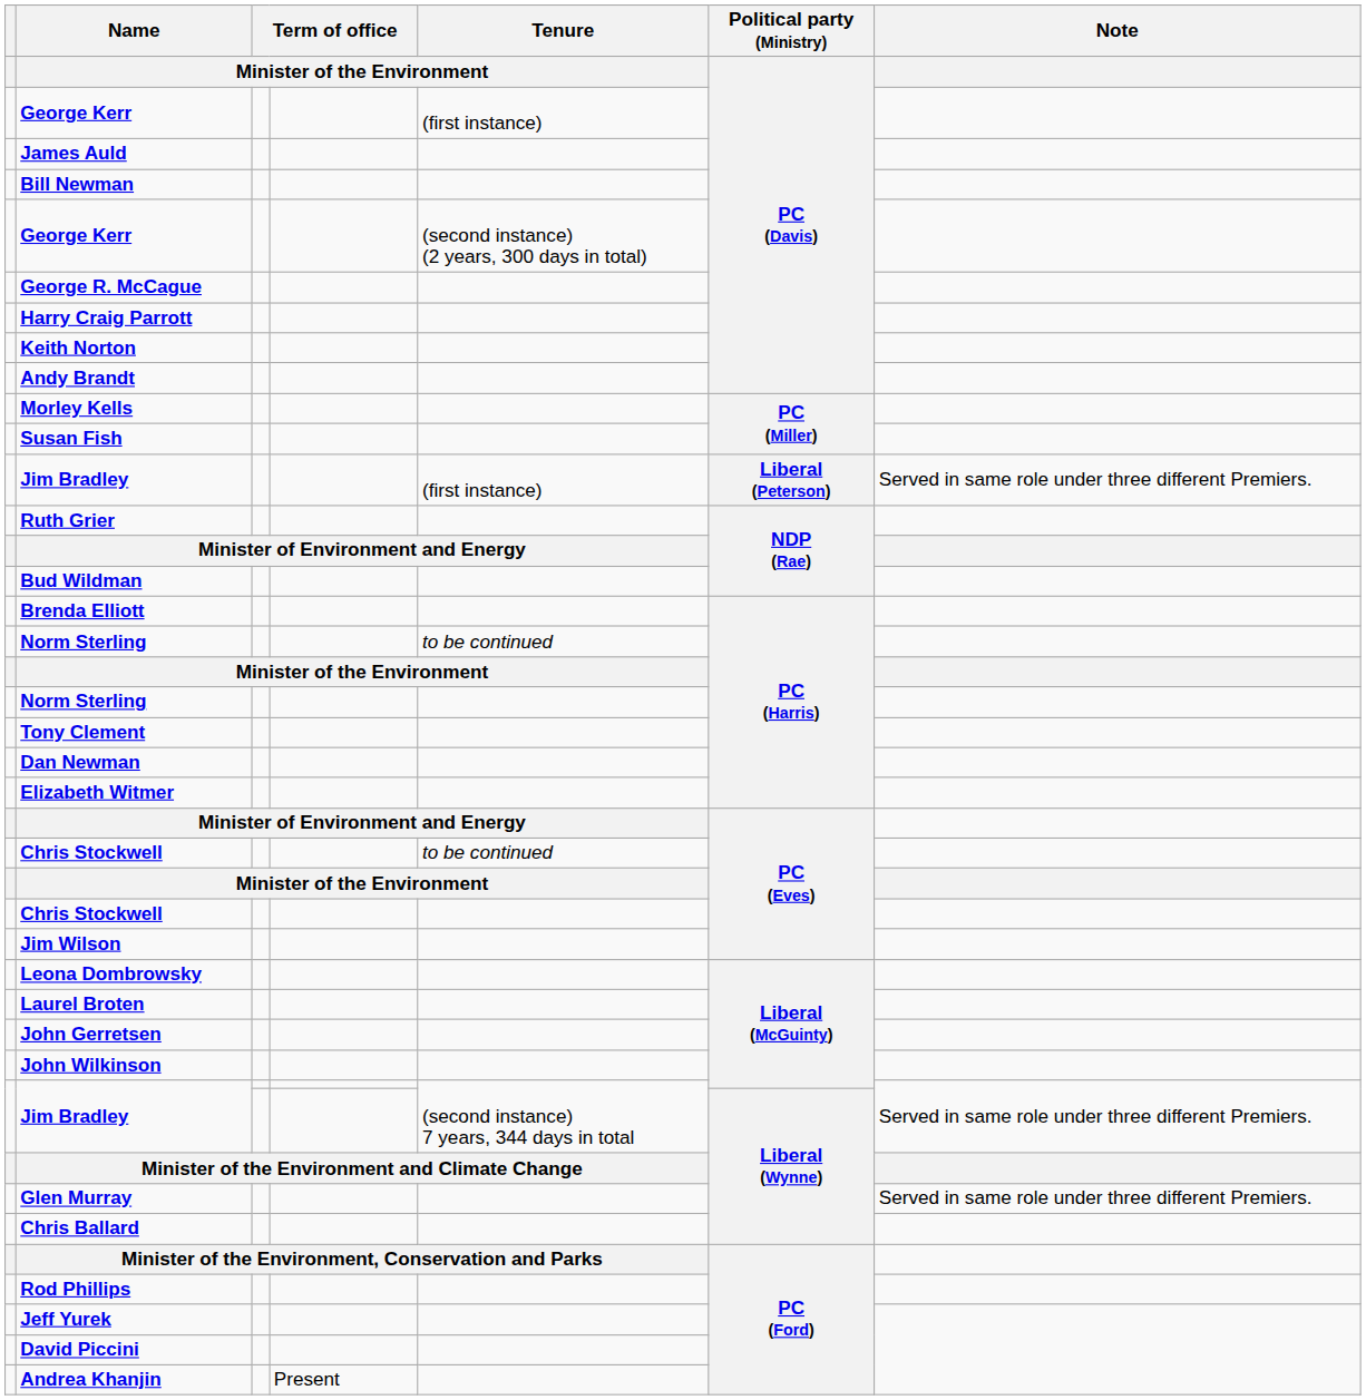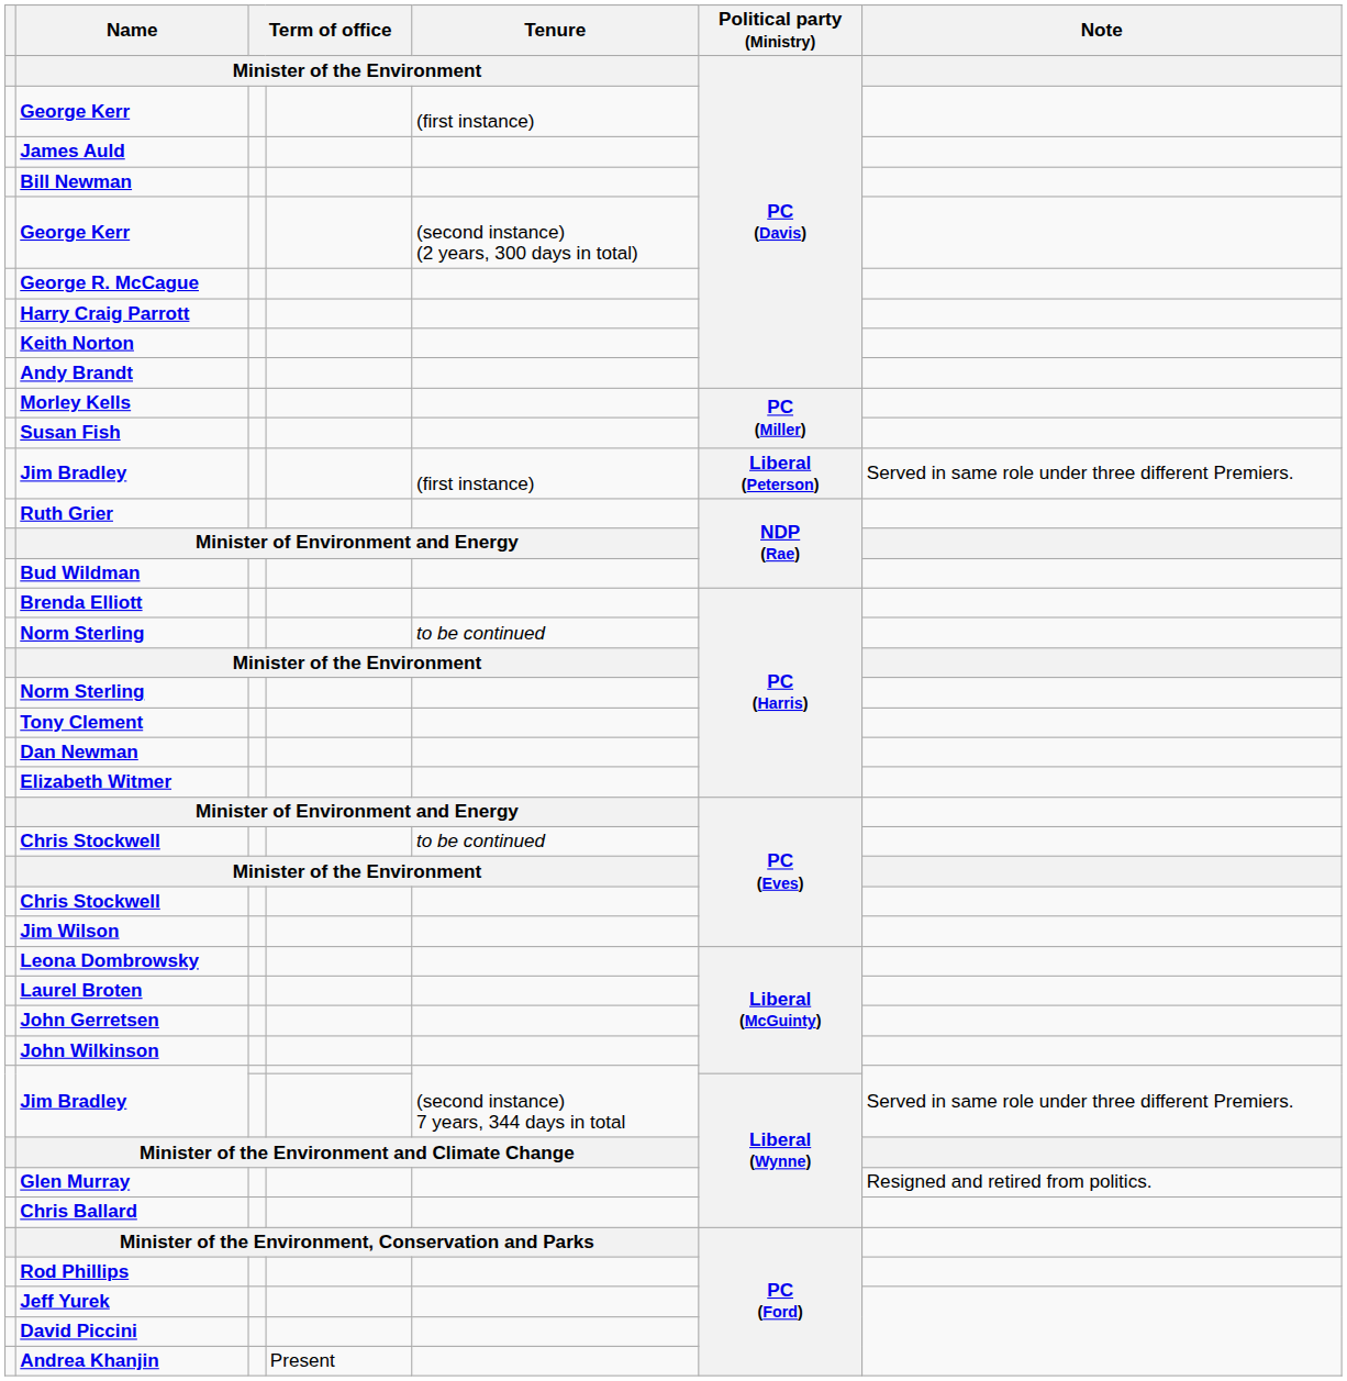Glen Murray | Note: Served in same role under three different Premiers. -> Resigned and retired from politics.
